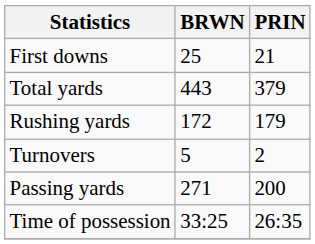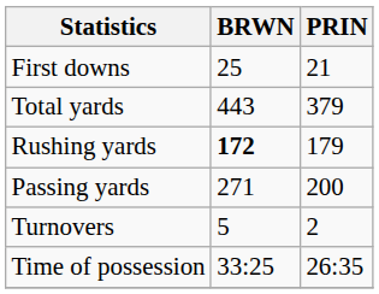Rushing yards | BRWN: normal -> bold
rows swapped: Passing yards <-> Turnovers
